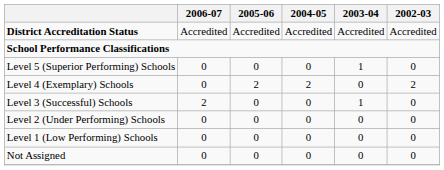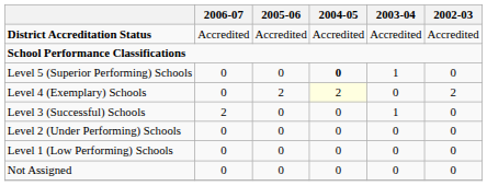Level 5 (Superior Performing) Schools | 2004-05: normal -> bold
Level 4 (Exemplary) Schools | 2004-05: no background -> lightyellow background
